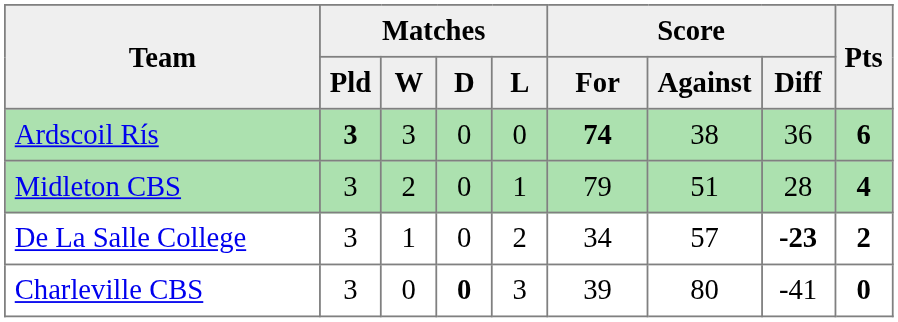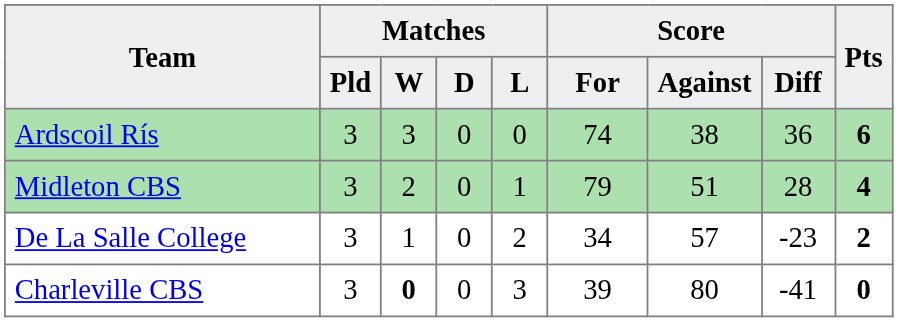Ardscoil Rís | Matches / Pld: bold -> normal
Ardscoil Rís | Score / For: bold -> normal
De La Salle College | Score / Diff: bold -> normal
Charleville CBS | Matches / W: normal -> bold
Charleville CBS | Matches / D: bold -> normal
